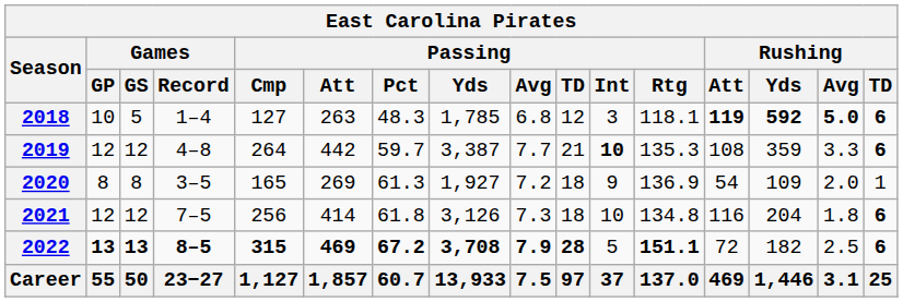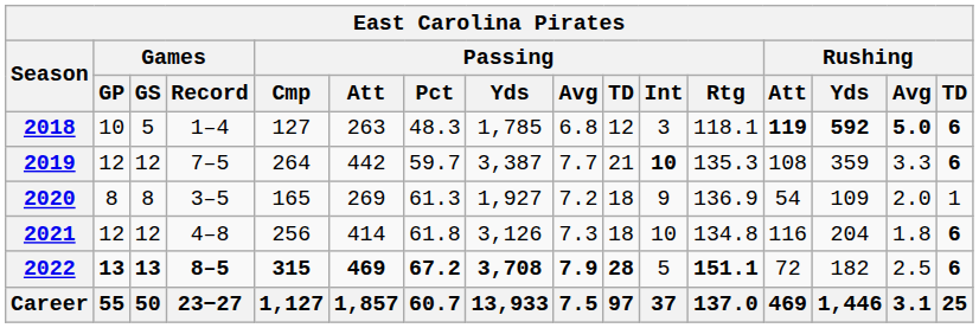2019 | East Carolina Pirates / Games / Record: 4–8 -> 7–5
2021 | East Carolina Pirates / Games / Record: 7–5 -> 4–8
